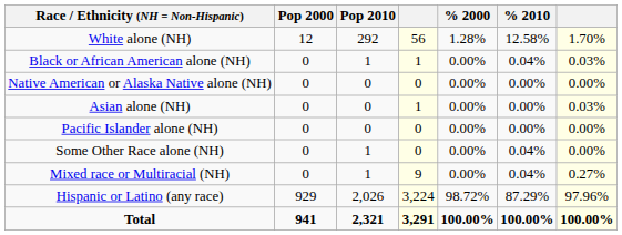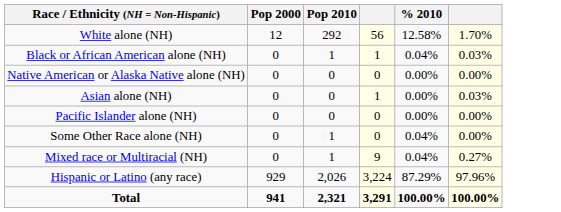- column: % 2000 | 1.28% | 0.00% | 0.00% | 0.00% | 0.00% | 0.00% | 0.00% | 98.72% | 100.00%
